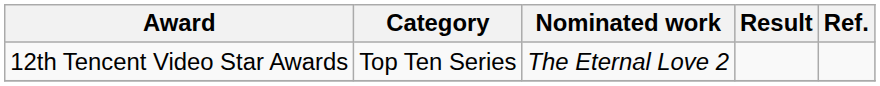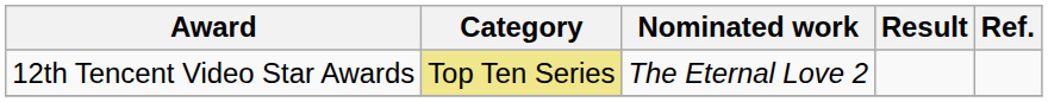12th Tencent Video Star Awards | Category: no background -> khaki background
